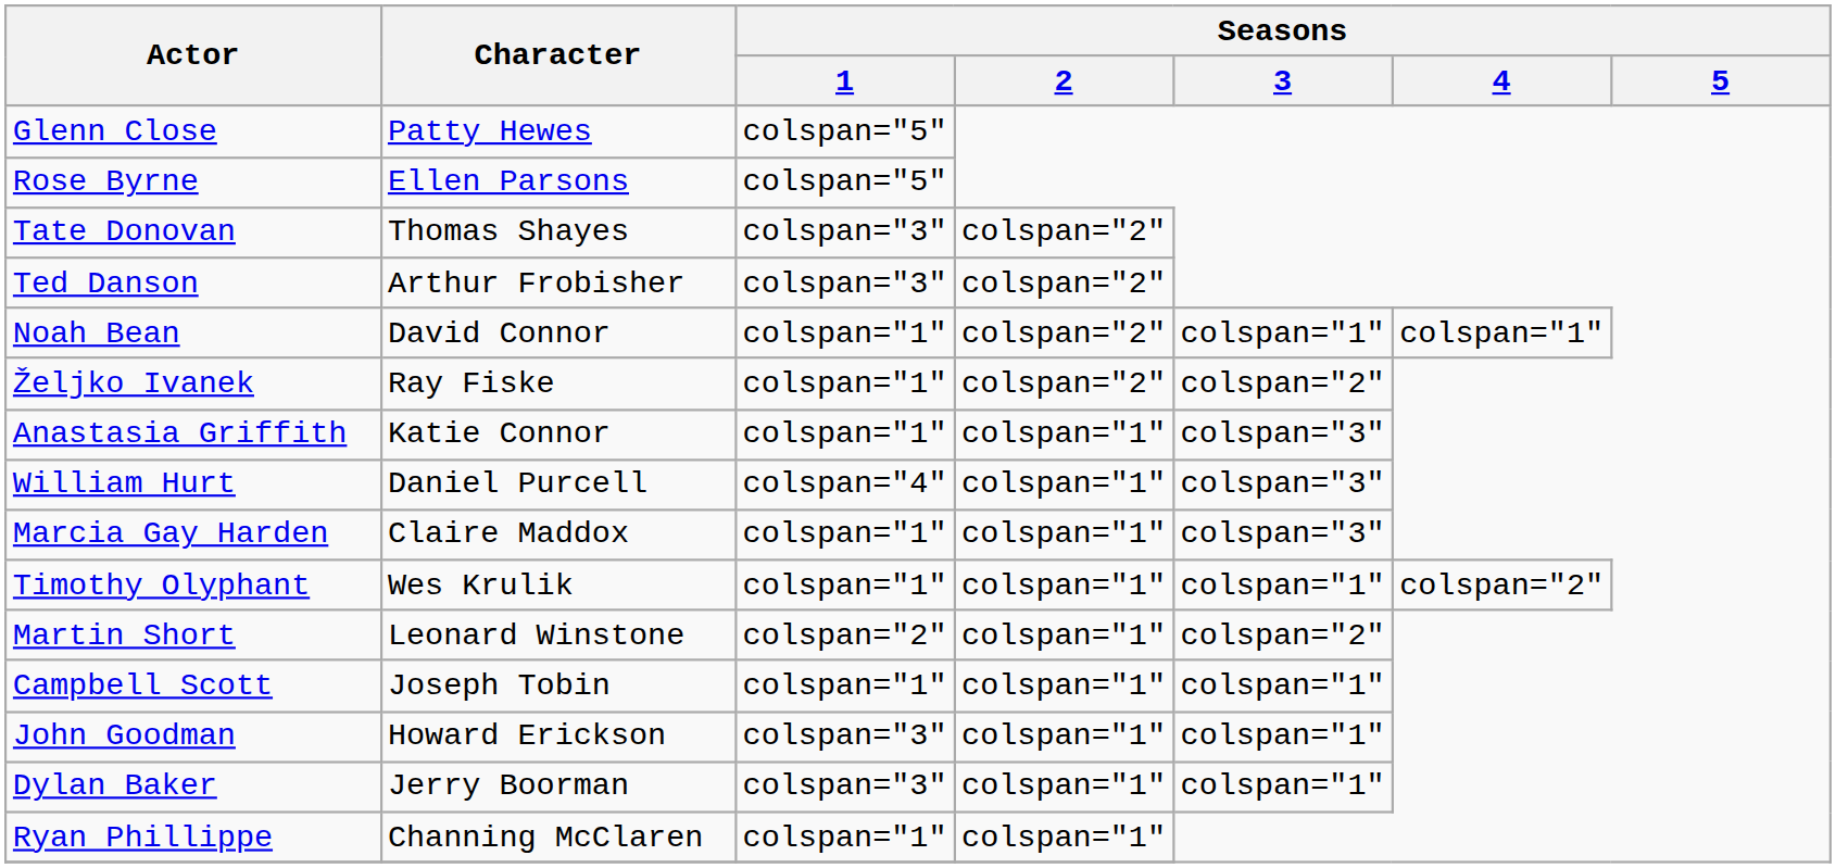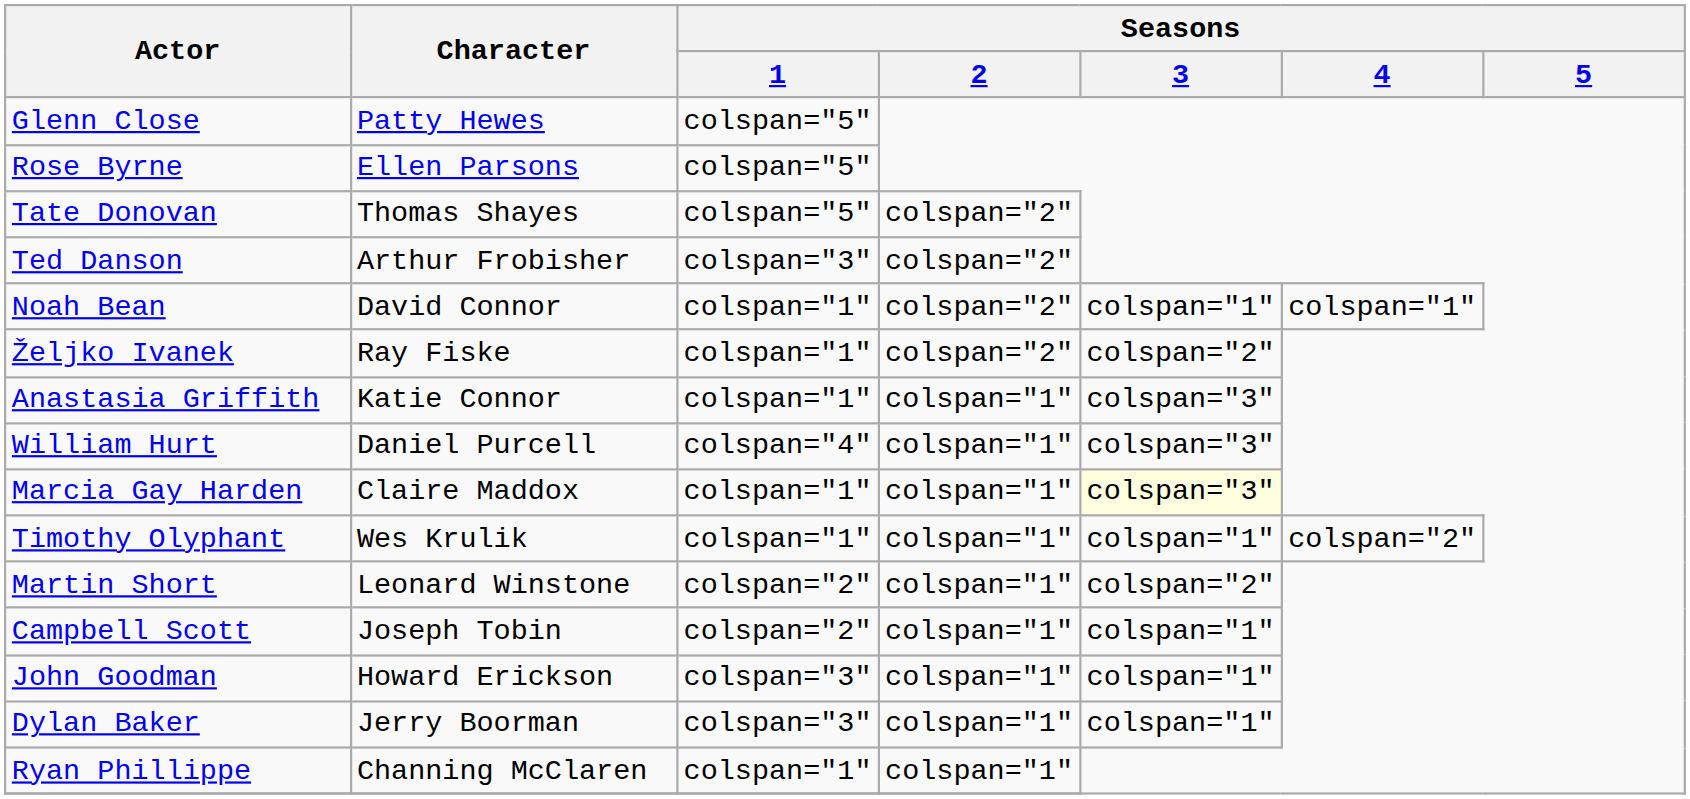Tate Donovan | Seasons / 1: colspan="3" -> colspan="5"
Marcia Gay Harden | Seasons / 3: no background -> lightyellow background
Campbell Scott | Seasons / 1: colspan="1" -> colspan="2"
